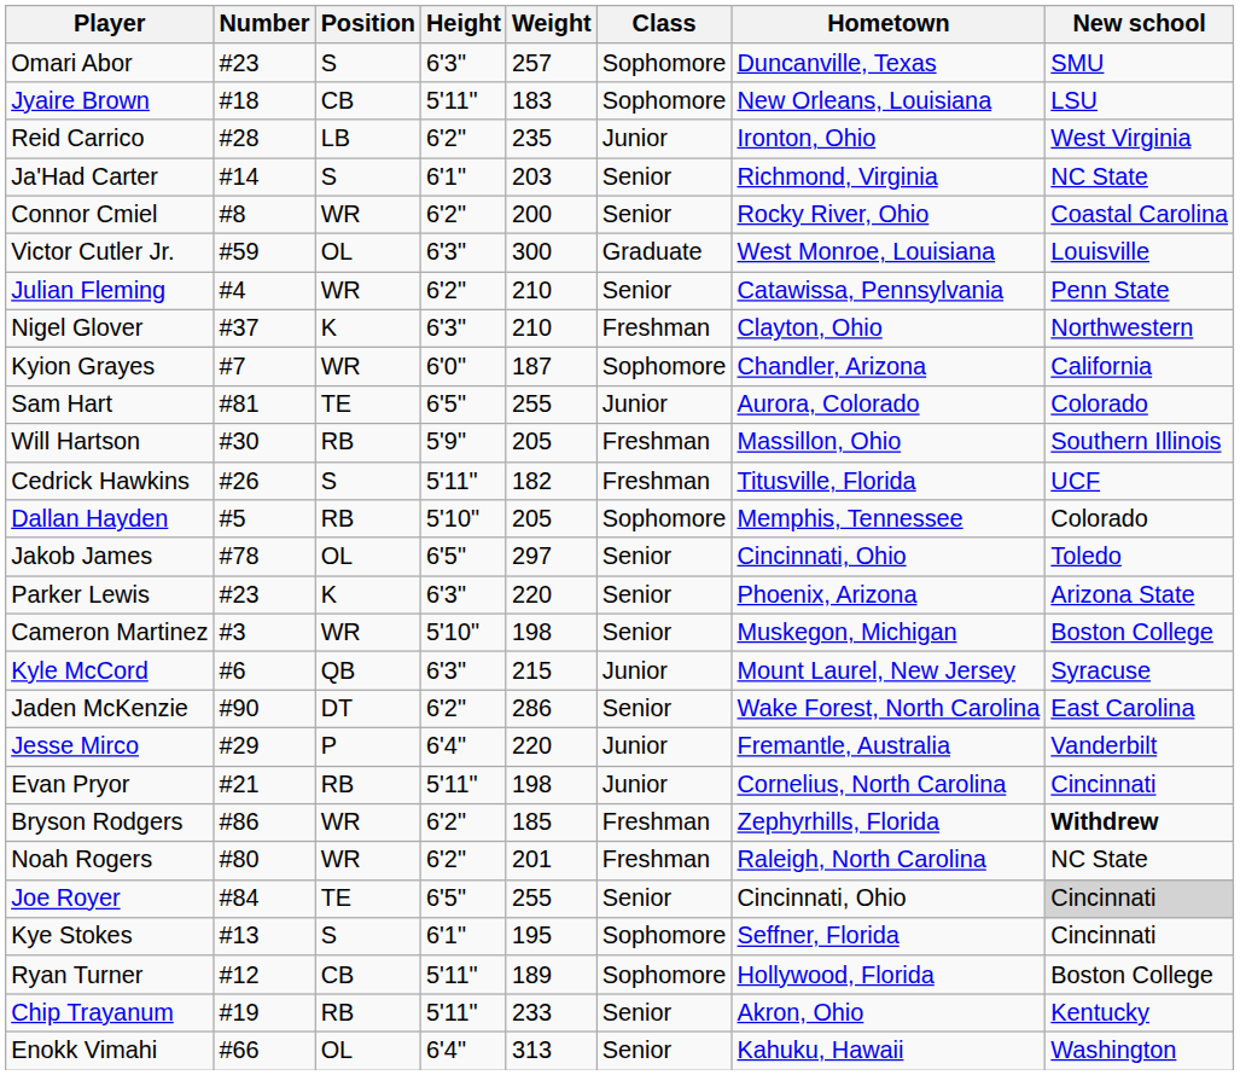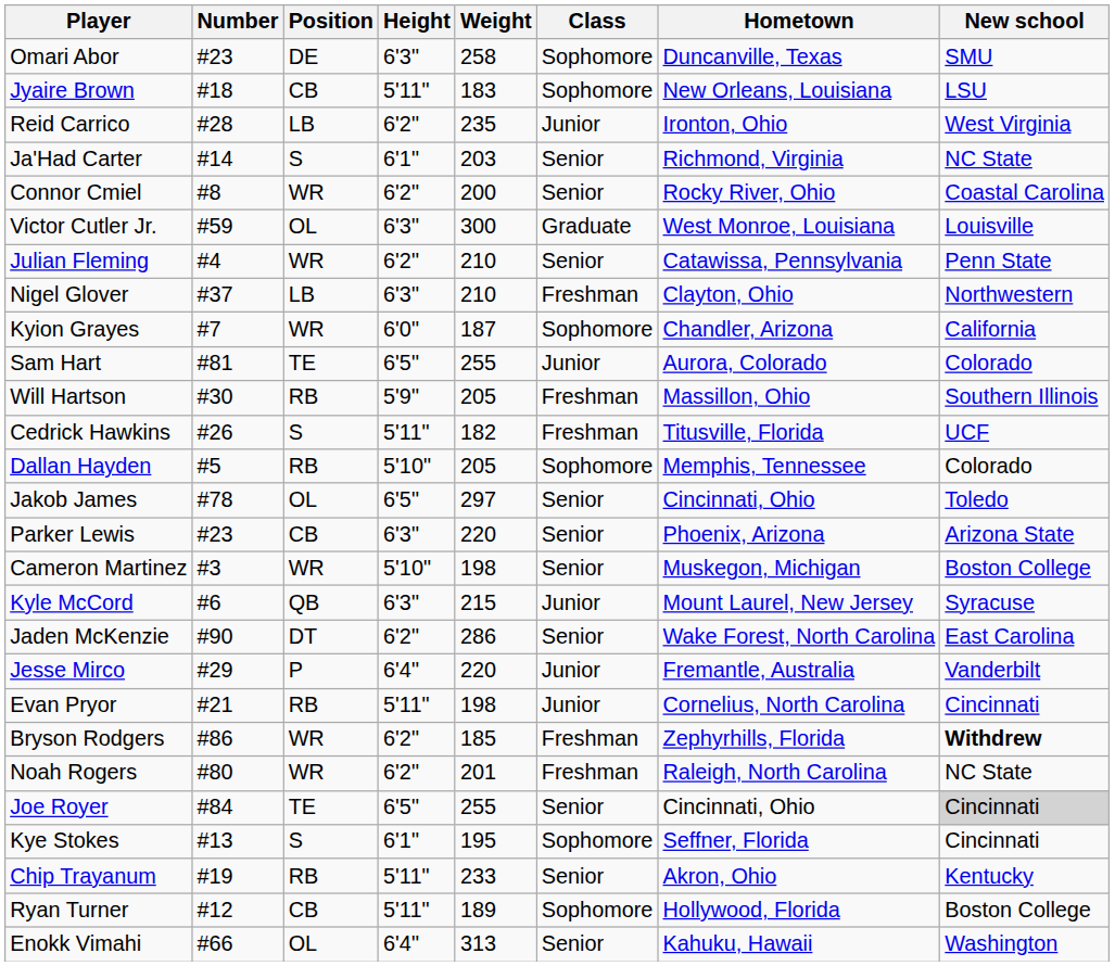Omari Abor | Position: S -> DE
Omari Abor | Weight: 257 -> 258
Nigel Glover | Position: K -> LB
Parker Lewis | Position: K -> CB
rows swapped: Chip Trayanum <-> Ryan Turner
